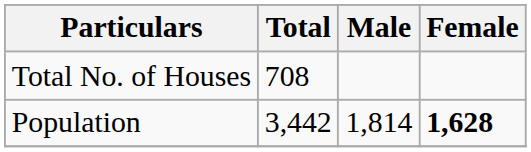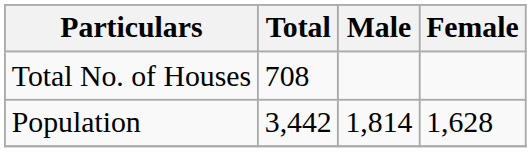Population | Female: bold -> normal
